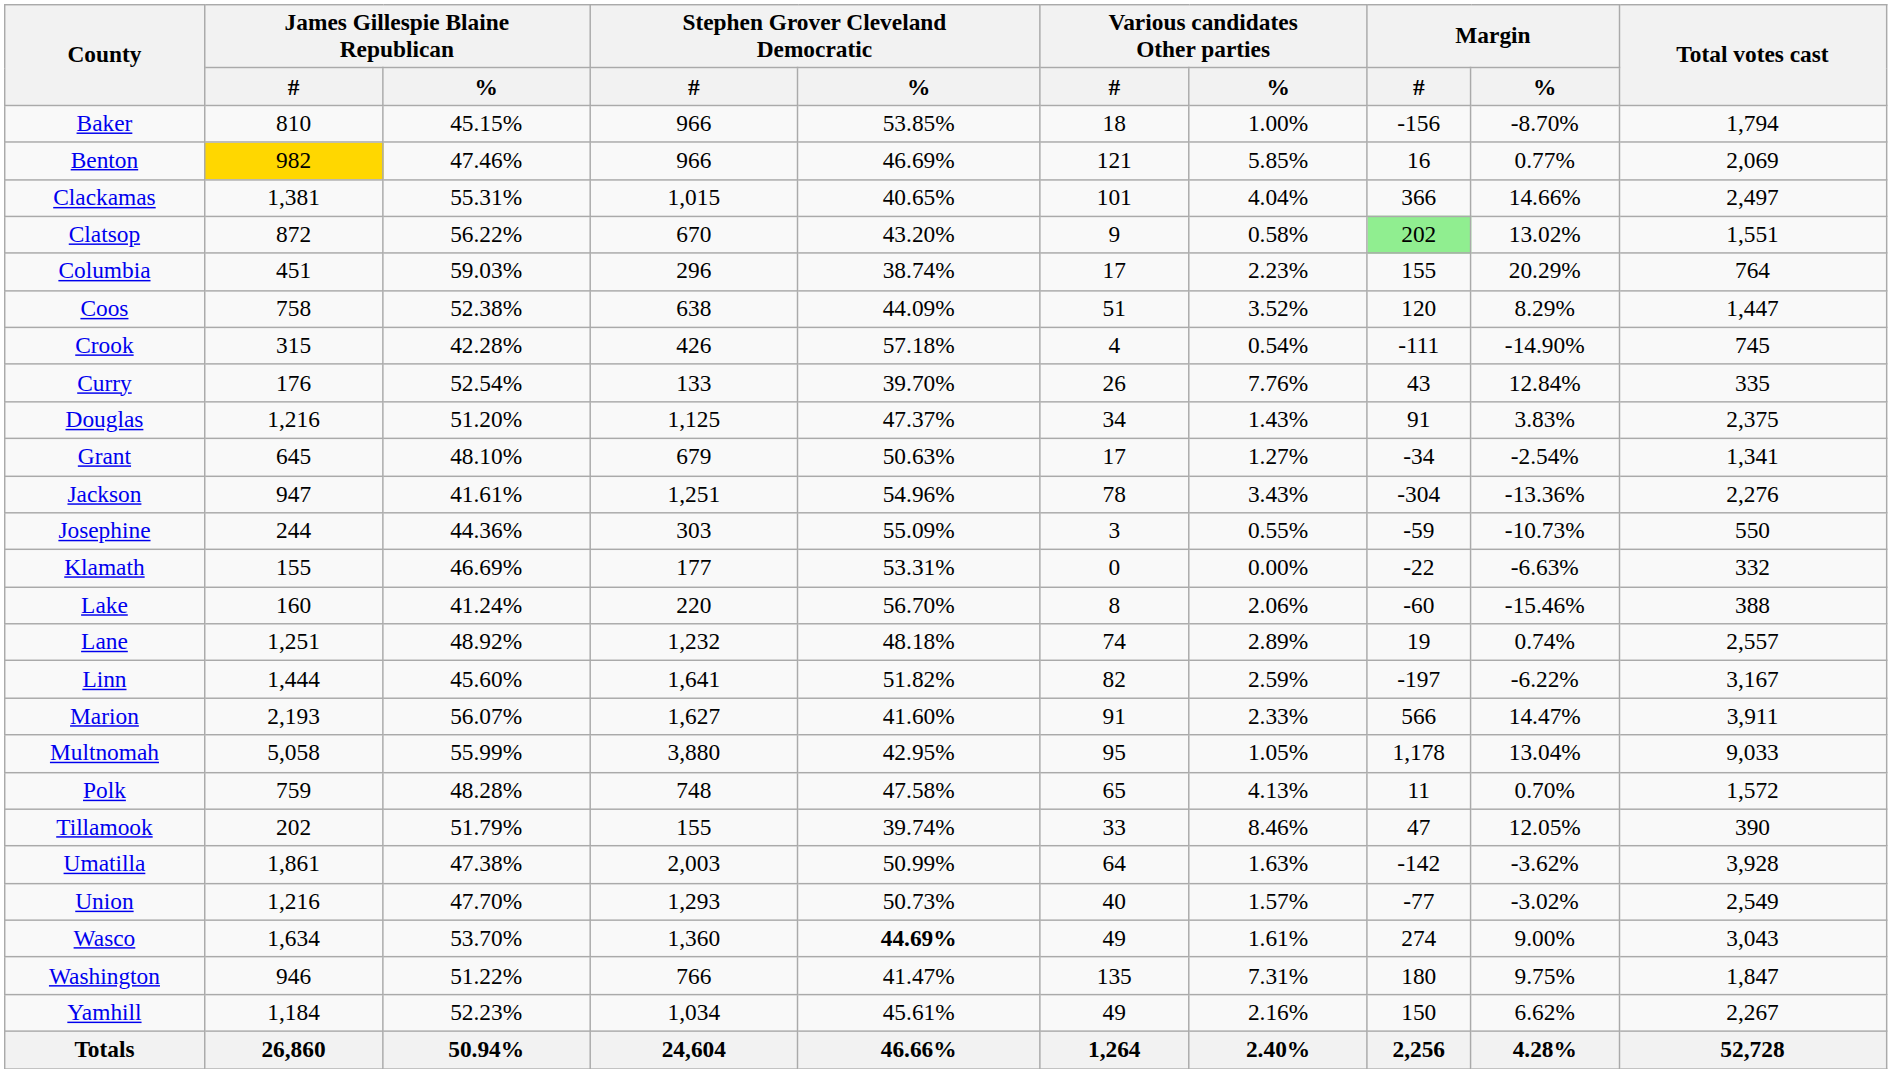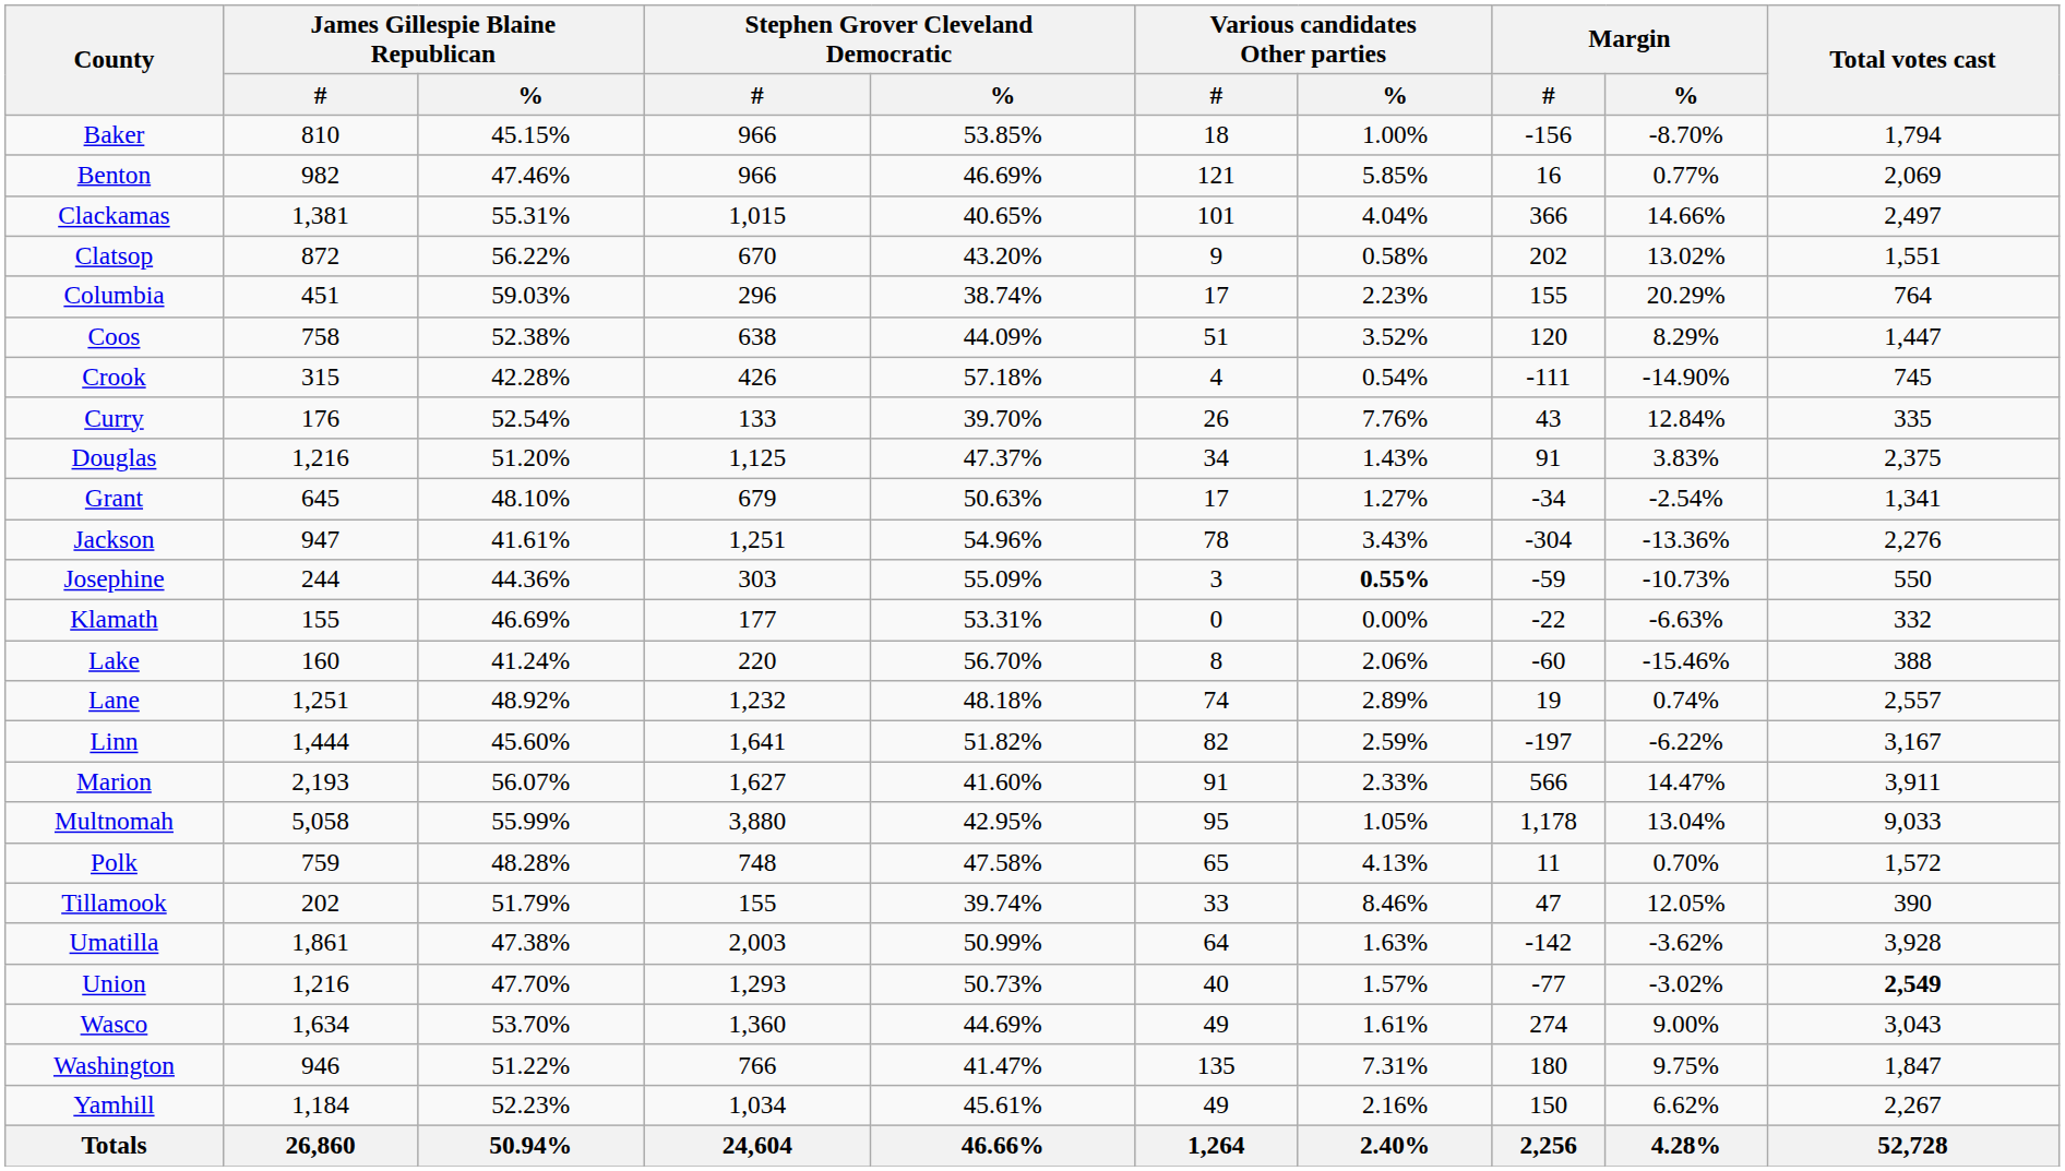Benton | James Gillespie Blaine Republican / #: gold background -> no background
Clatsop | Margin / #: lightgreen background -> no background
Josephine | Various candidates Other parties / %: normal -> bold
Union | Total votes cast: normal -> bold
Wasco | Stephen Grover Cleveland Democratic / %: bold -> normal
